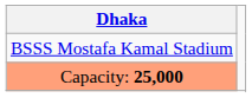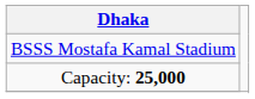Capacity: 25,000 | Dhaka: lightsalmon background -> no background
